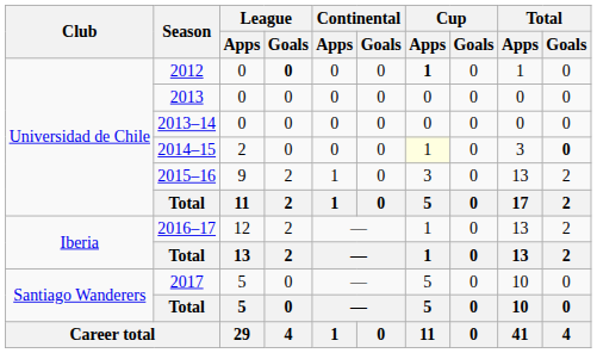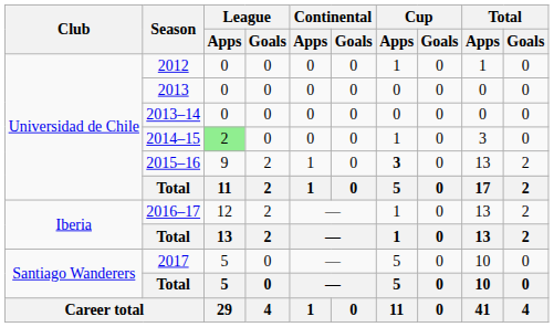2012 | League / Goals: bold -> normal
2012 | Cup / Apps: bold -> normal
2014–15 | League / Apps: no background -> lightgreen background
2014–15 | Cup / Apps: lightyellow background -> no background
2014–15 | Total / Goals: bold -> normal
2015–16 | Cup / Apps: normal -> bold
